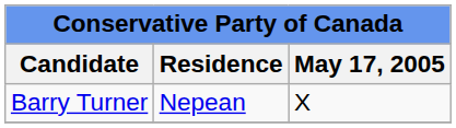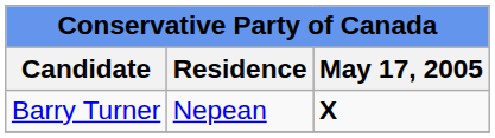Barry Turner | May 17, 2005: normal -> bold
